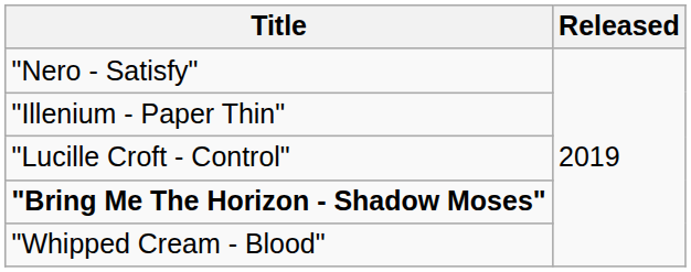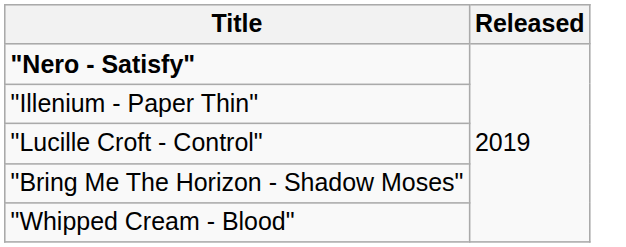"Nero - Satisfy" | Title: normal -> bold
"Bring Me The Horizon - Shadow Moses" | Title: bold -> normal
